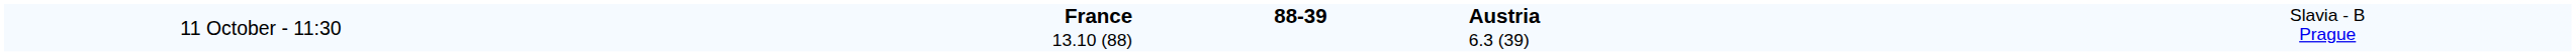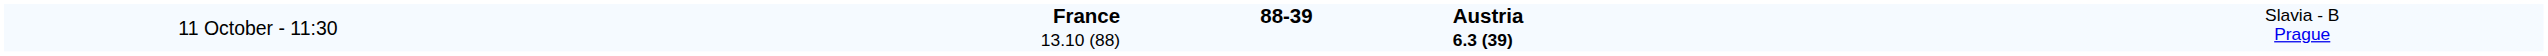13.10 (88) | column 4: normal -> bold
